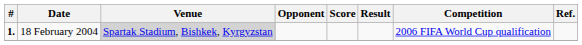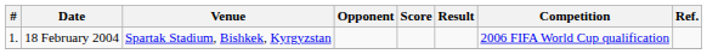18 February 2004 | #: bold -> normal
18 February 2004 | Venue: lightgrey background -> no background
